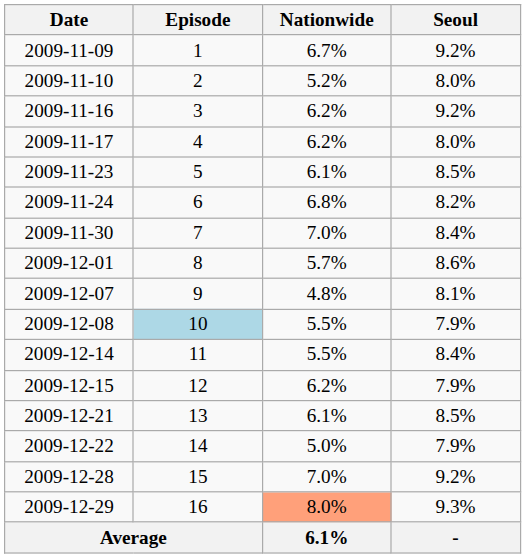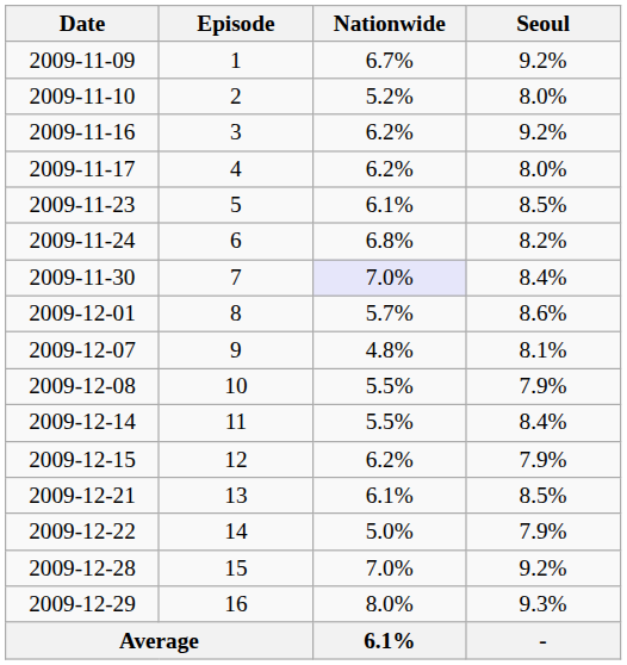2009-11-30 | Nationwide: no background -> lavender background
2009-12-08 | Episode: lightblue background -> no background
2009-12-29 | Nationwide: lightsalmon background -> no background
